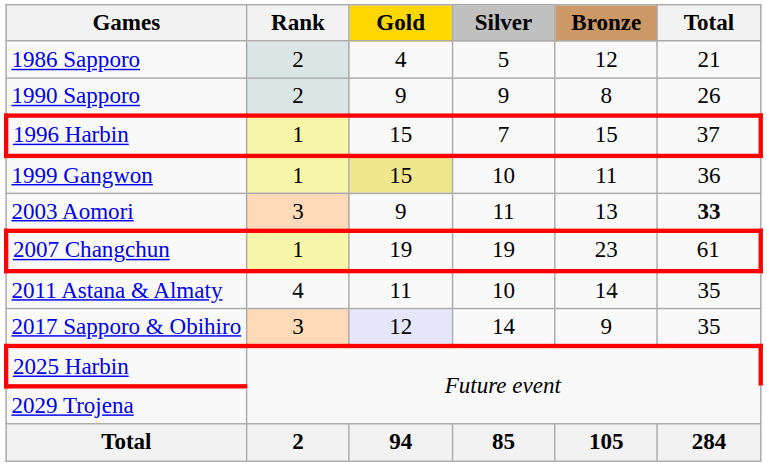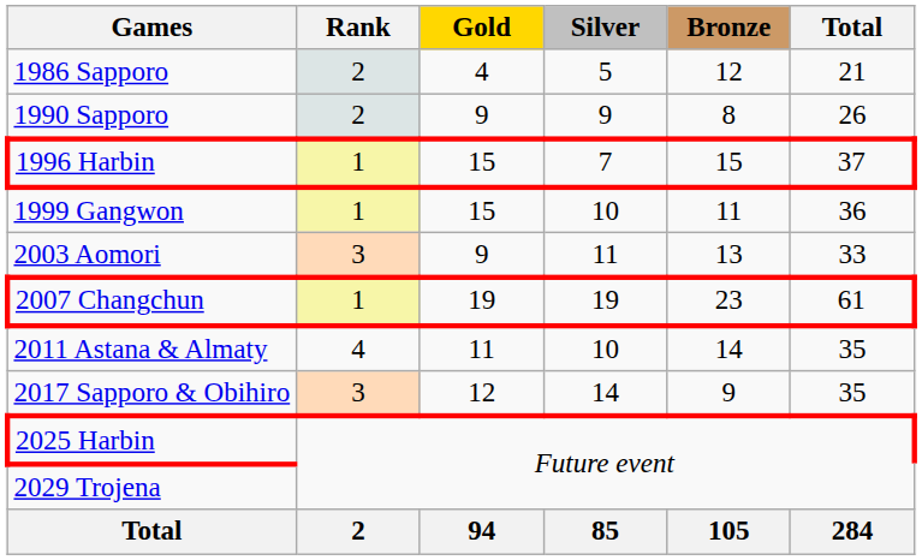1999 Gangwon | Gold: khaki background -> no background
2003 Aomori | Total: bold -> normal
2017 Sapporo & Obihiro | Gold: lavender background -> no background
